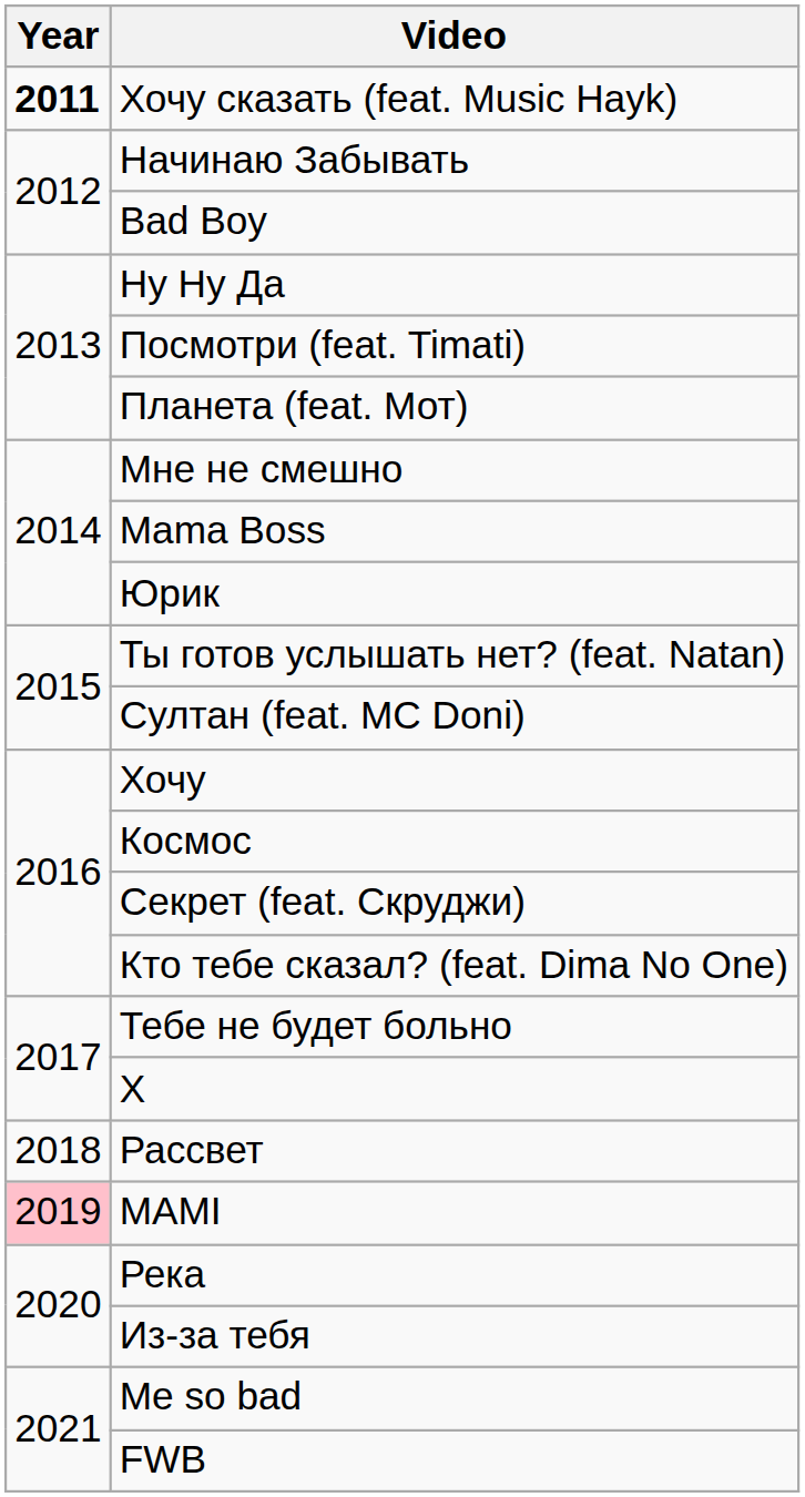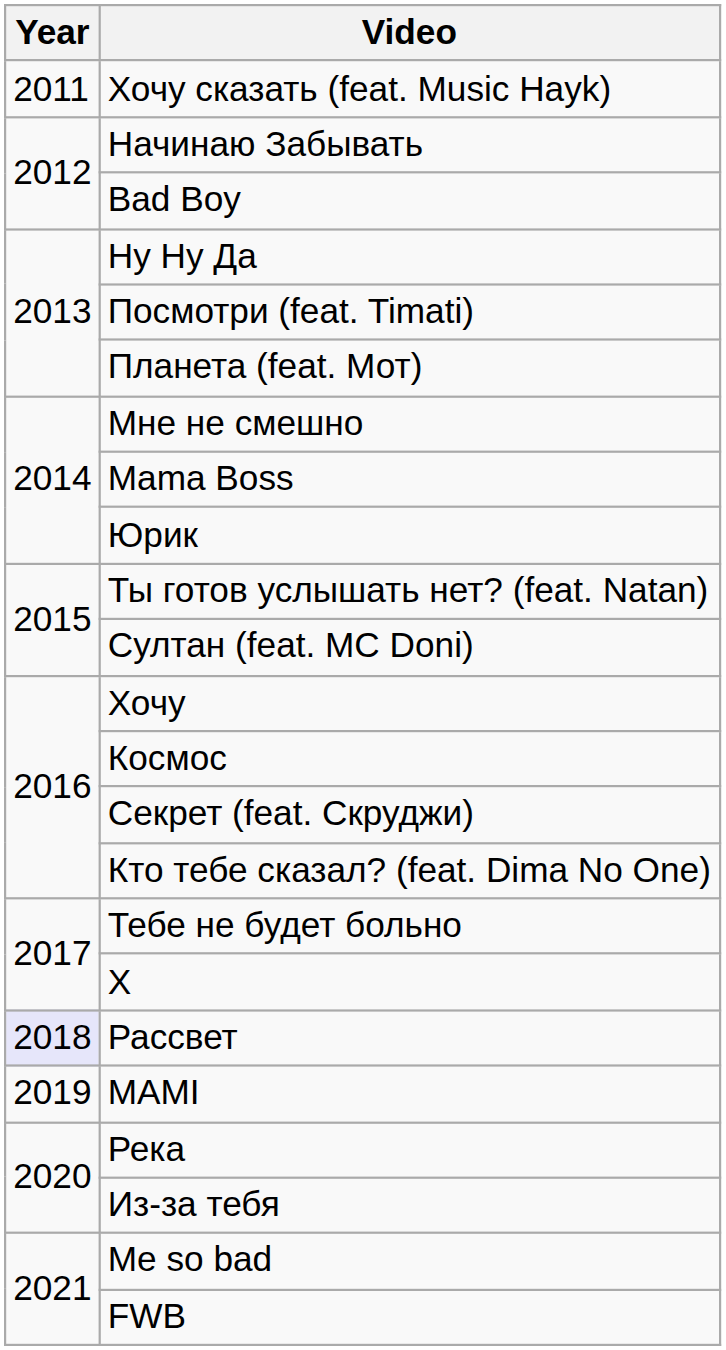Хочу сказать (feat. Music Hayk) | Year: bold -> normal
Рассвет | Year: no background -> lavender background
MAMI | Year: pink background -> no background
